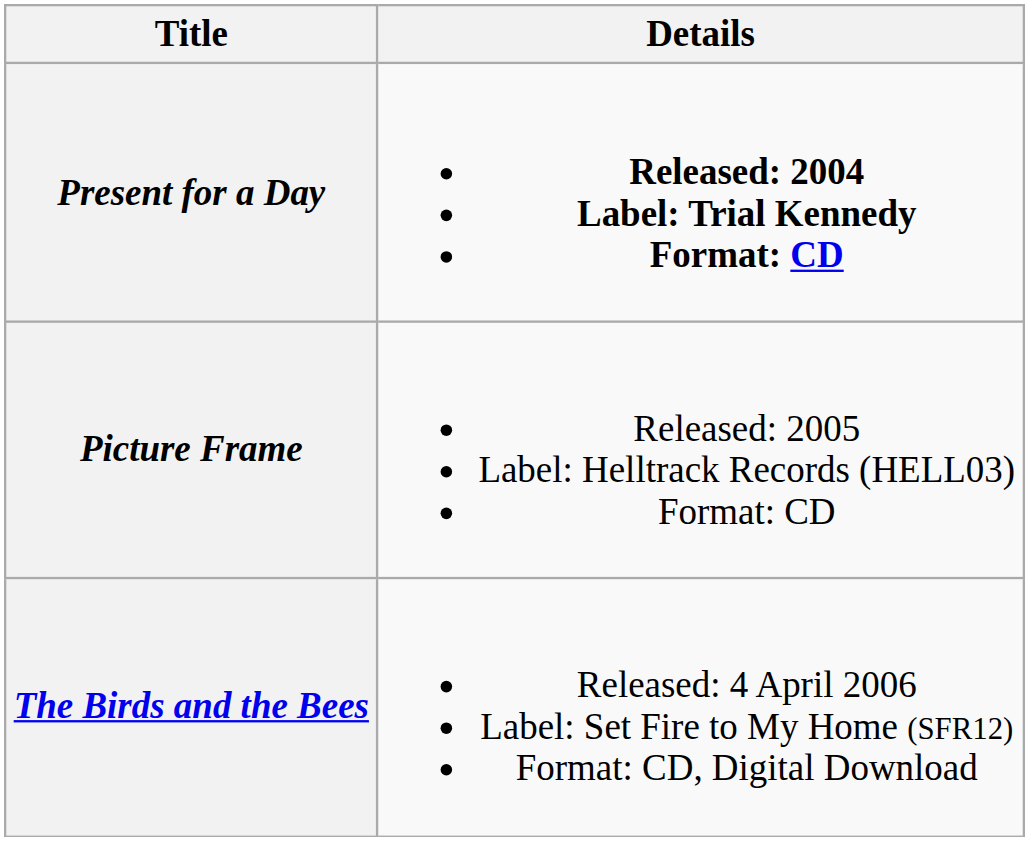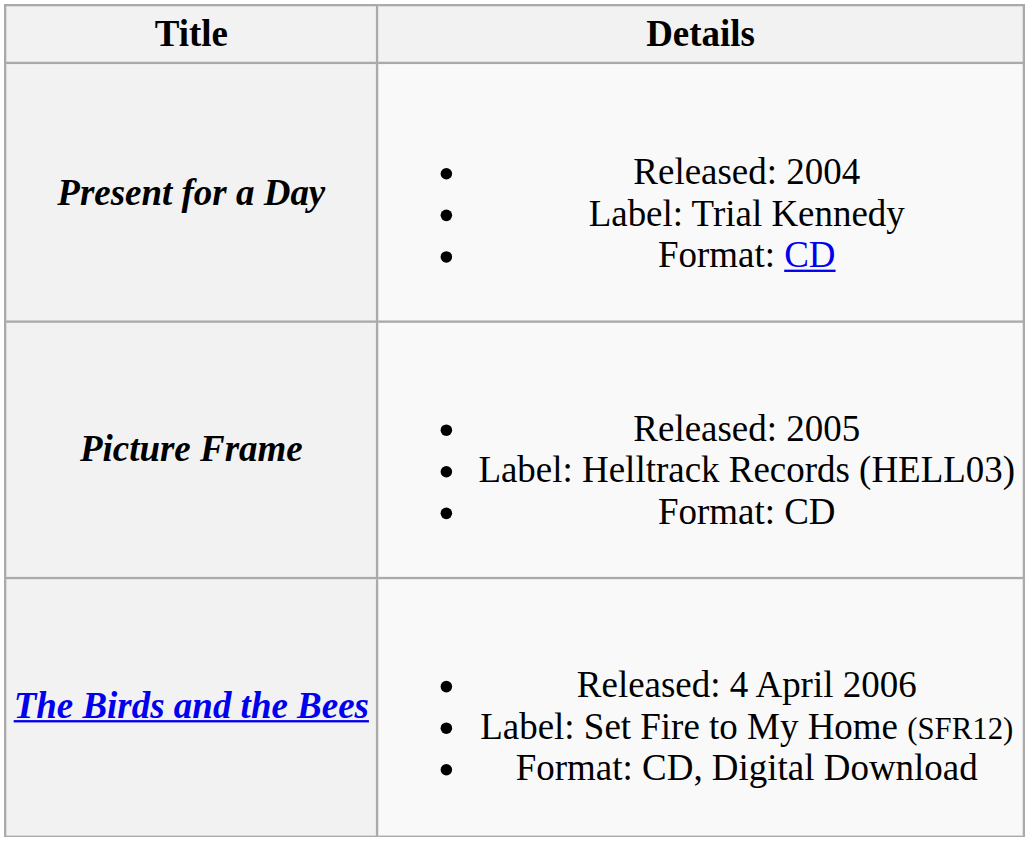Present for a Day | Details: bold -> normal
